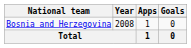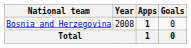2008 | Apps: normal -> bold
